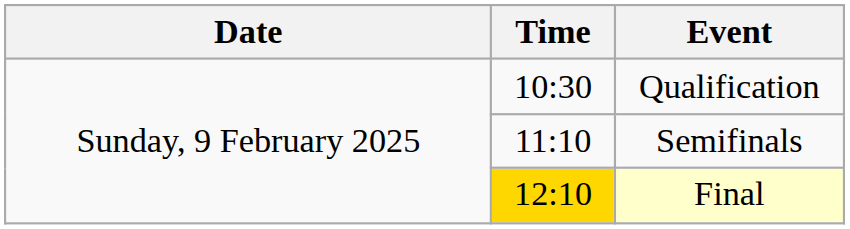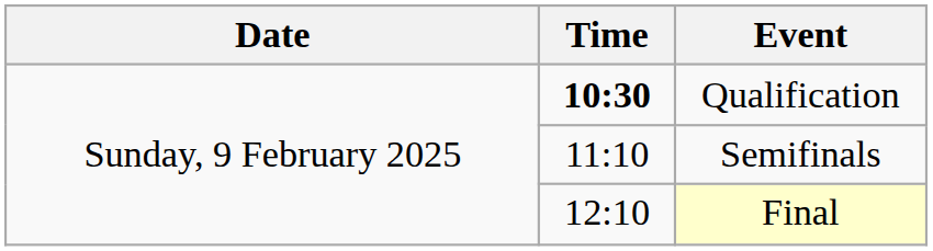Qualification | Time: normal -> bold
Final | Time: gold background -> no background
